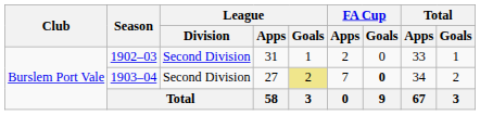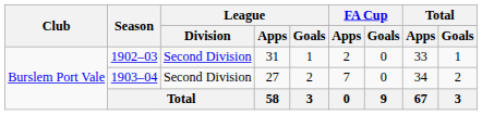1903–04 | League / Goals: khaki background -> no background
1903–04 | FA Cup / Goals: bold -> normal
